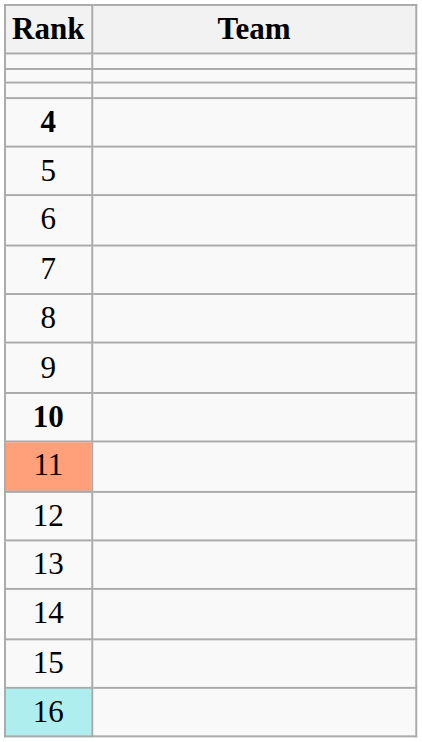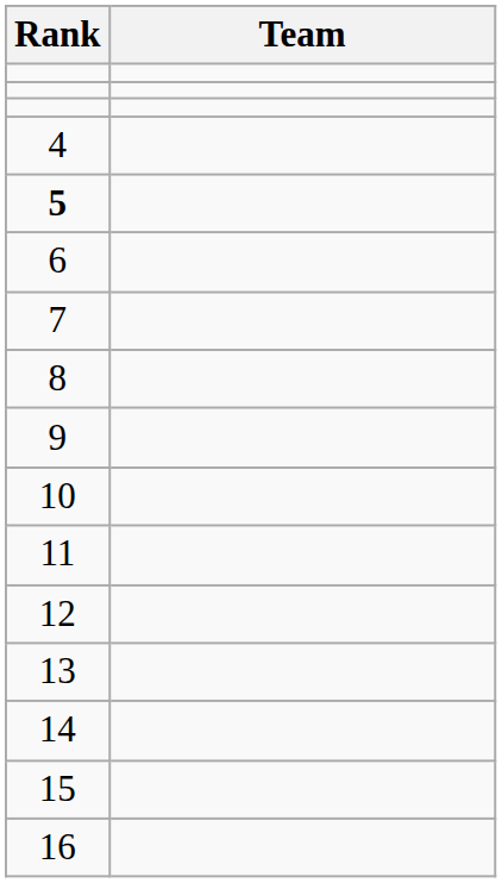row 5 | Rank: bold -> normal
row 6 | Rank: normal -> bold
row 11 | Rank: bold -> normal
row 12 | Rank: lightsalmon background -> no background
row 17 | Rank: paleturquoise background -> no background
